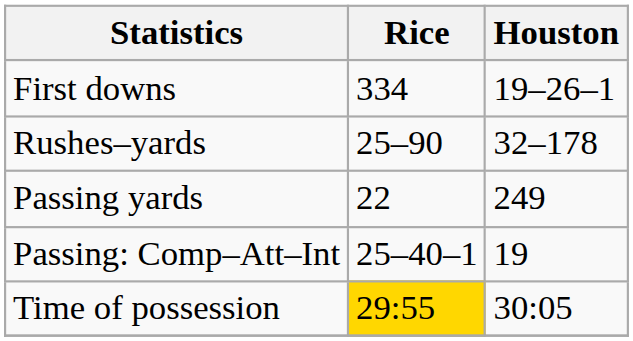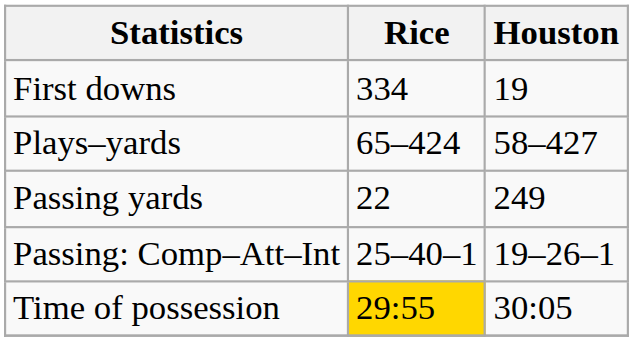First downs | Houston: 19–26–1 -> 19
+ row: Plays–yards | 65–424 | 58–427
- row: Rushes–yards | 25–90 | 32–178
Passing: Comp–Att–Int | Houston: 19 -> 19–26–1
